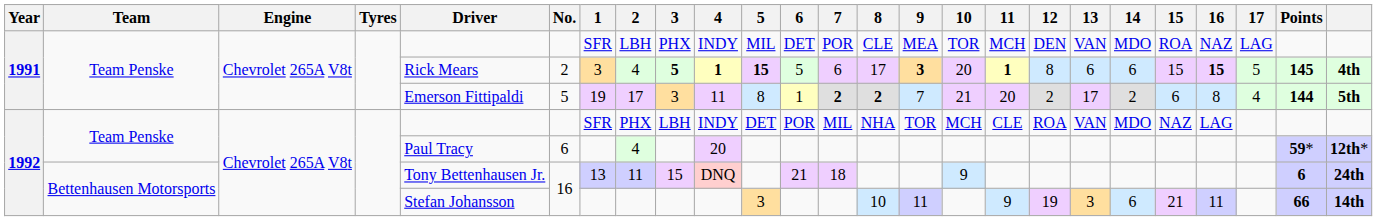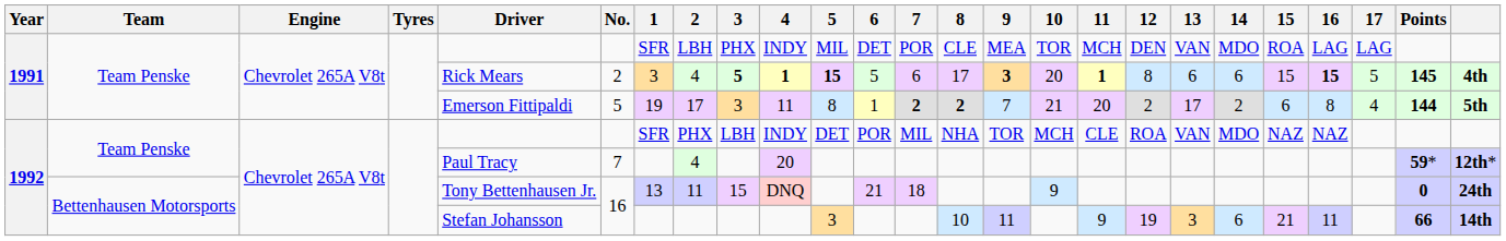row 2 | 16: NAZ -> LAG
row 5 | 16: LAG -> NAZ
row 6 | No.: 6 -> 7
row 7 | Points: 6 -> 0
